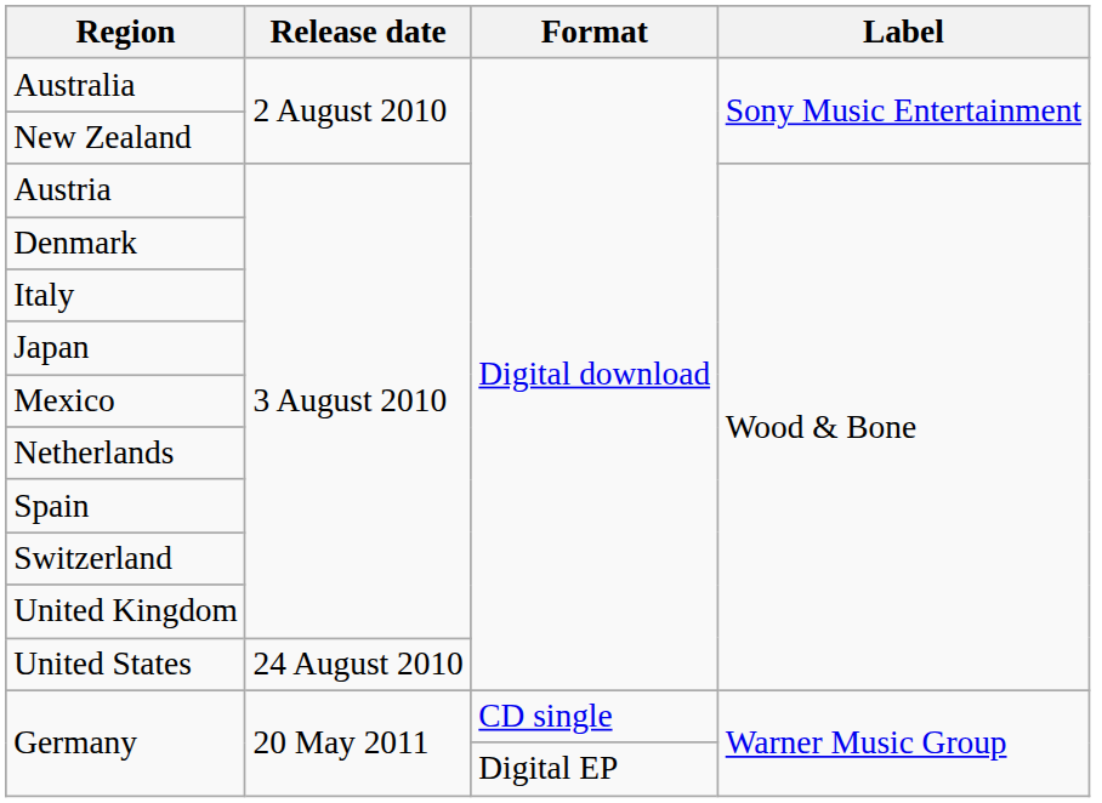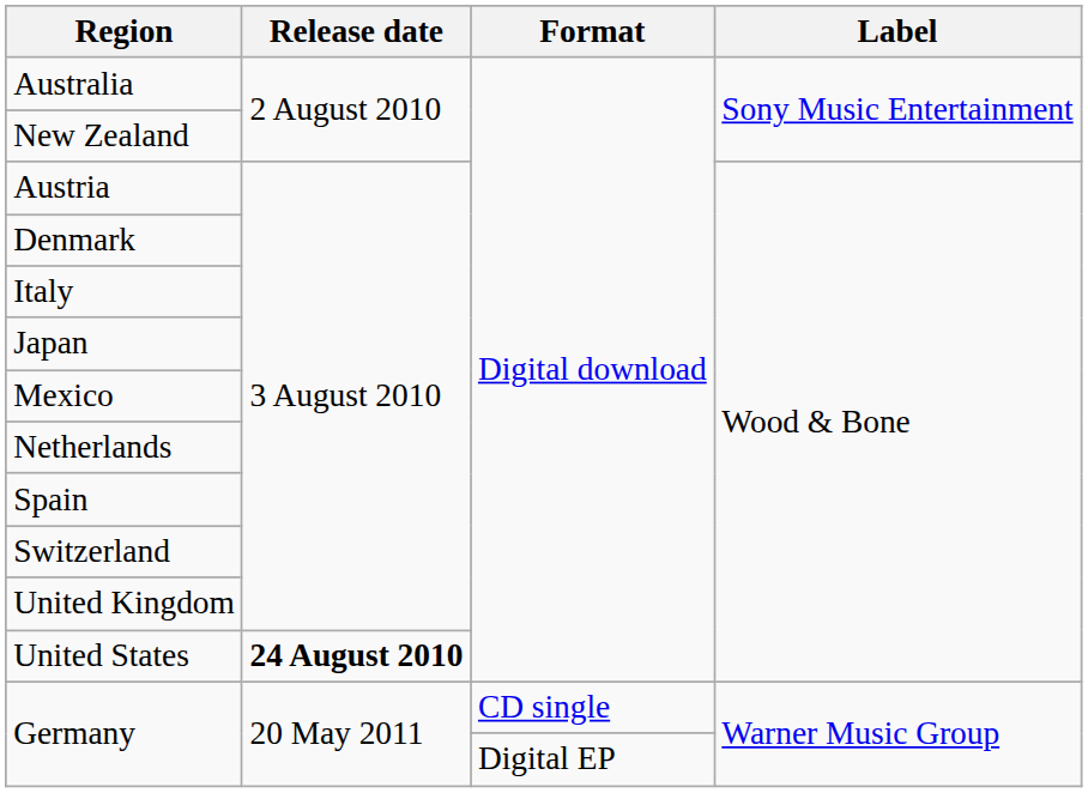United States | Release date: normal -> bold
